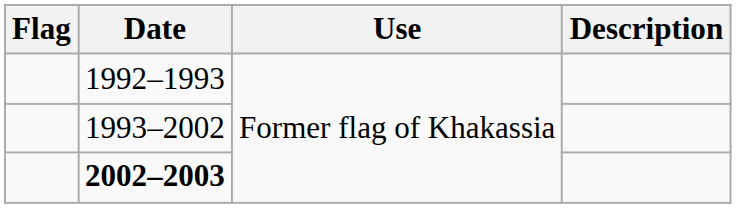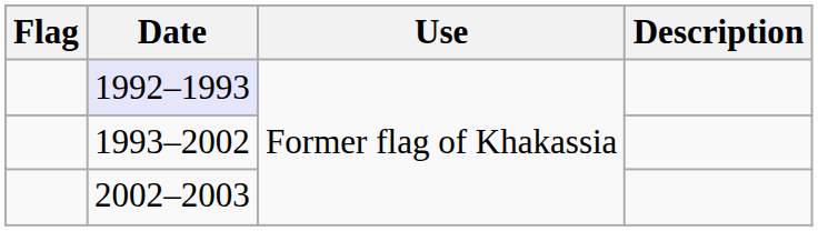1992–1993 | Date: no background -> lavender background
2002–2003 | Date: bold -> normal
